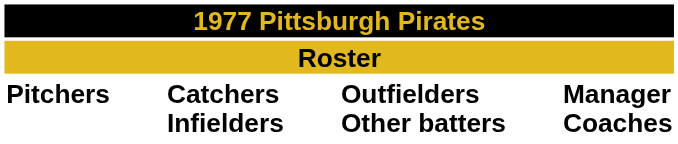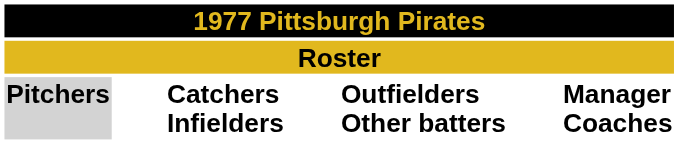Pitchers | column 1: no background -> lightgrey background
